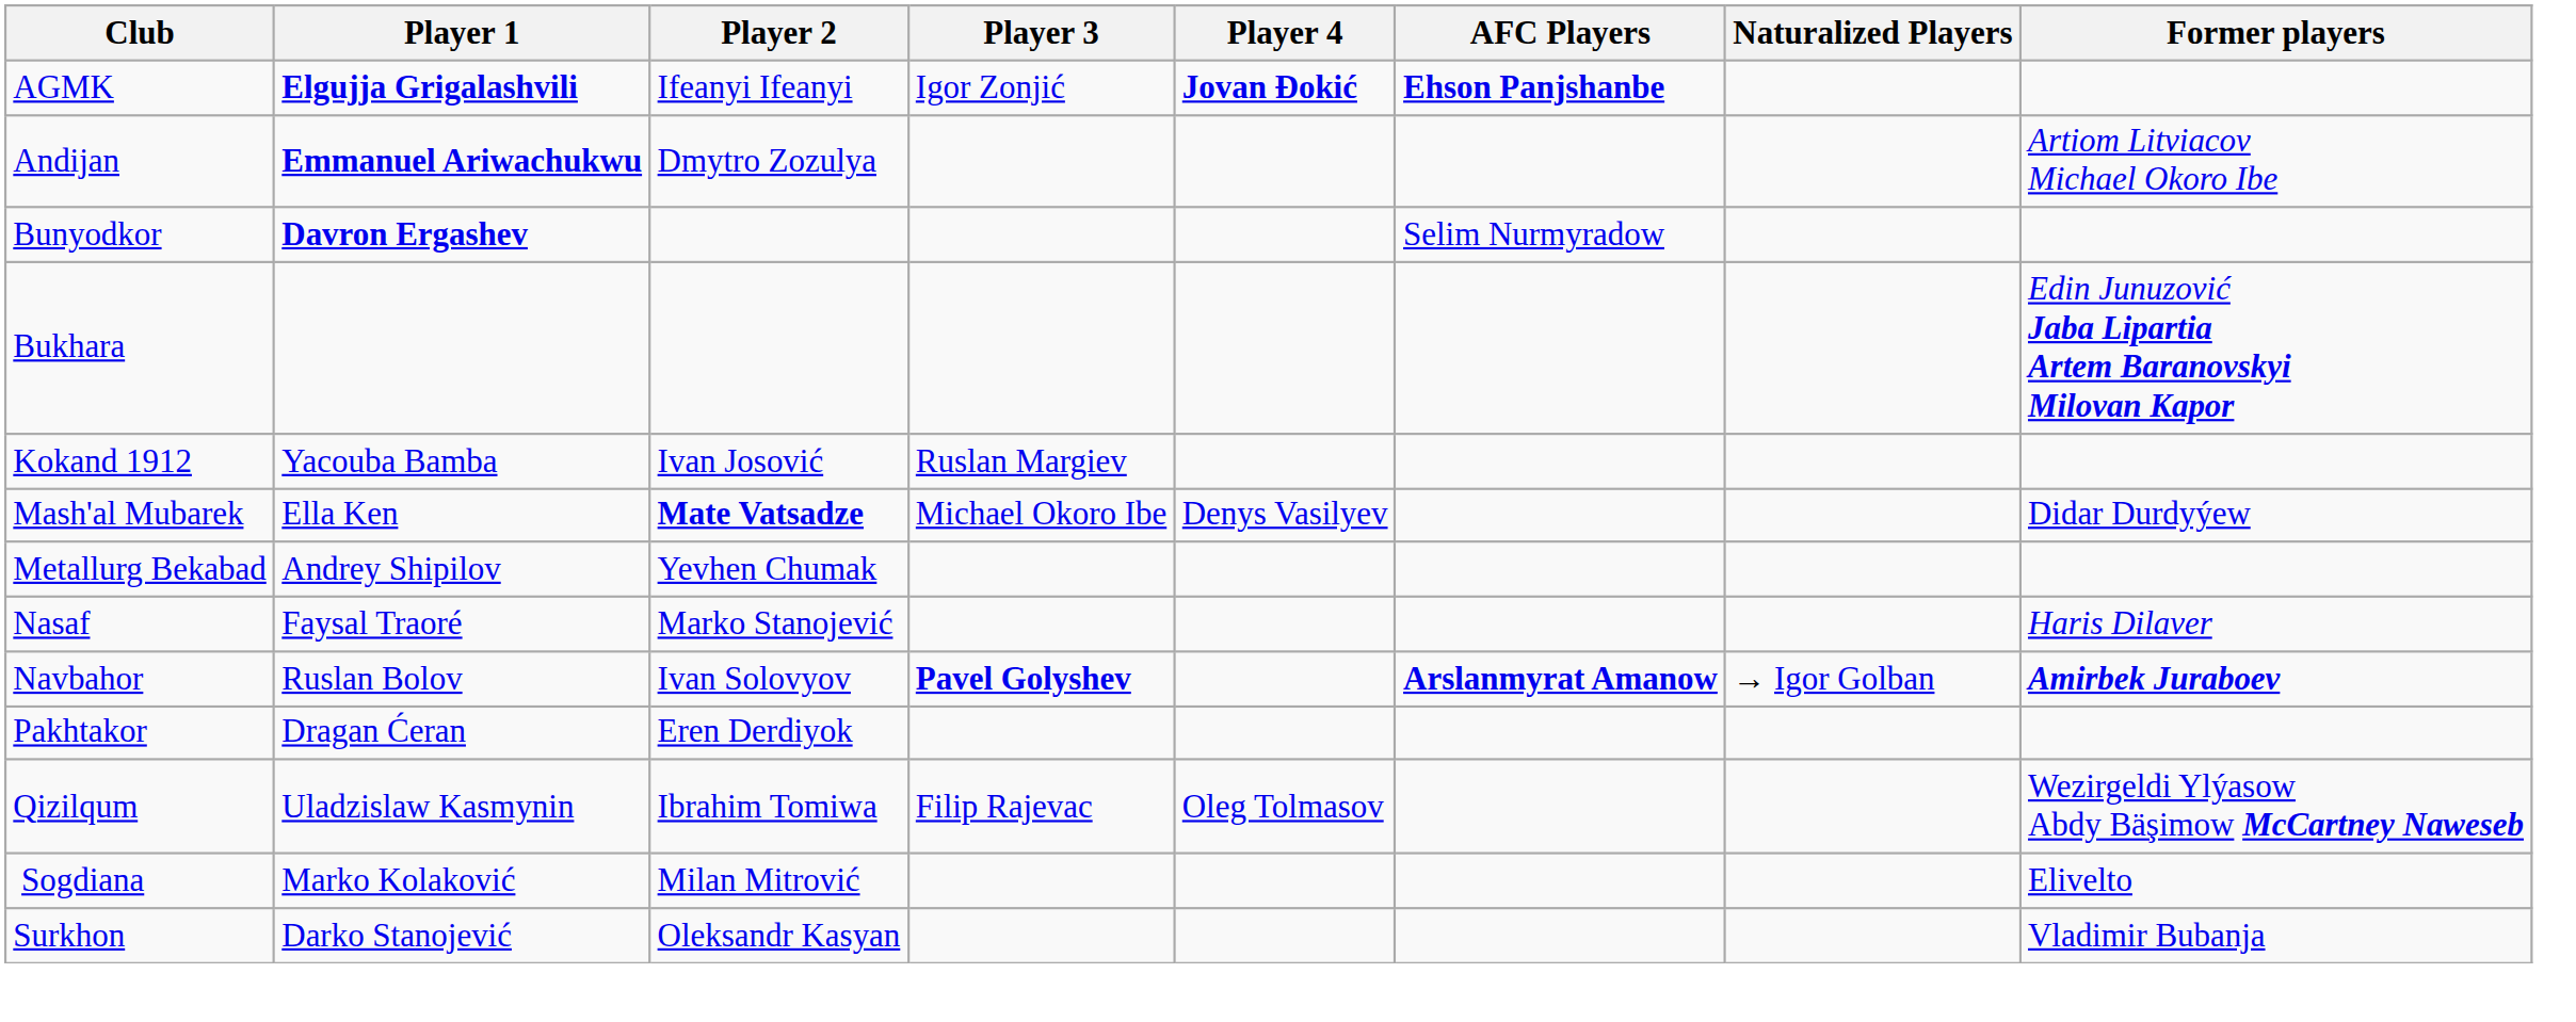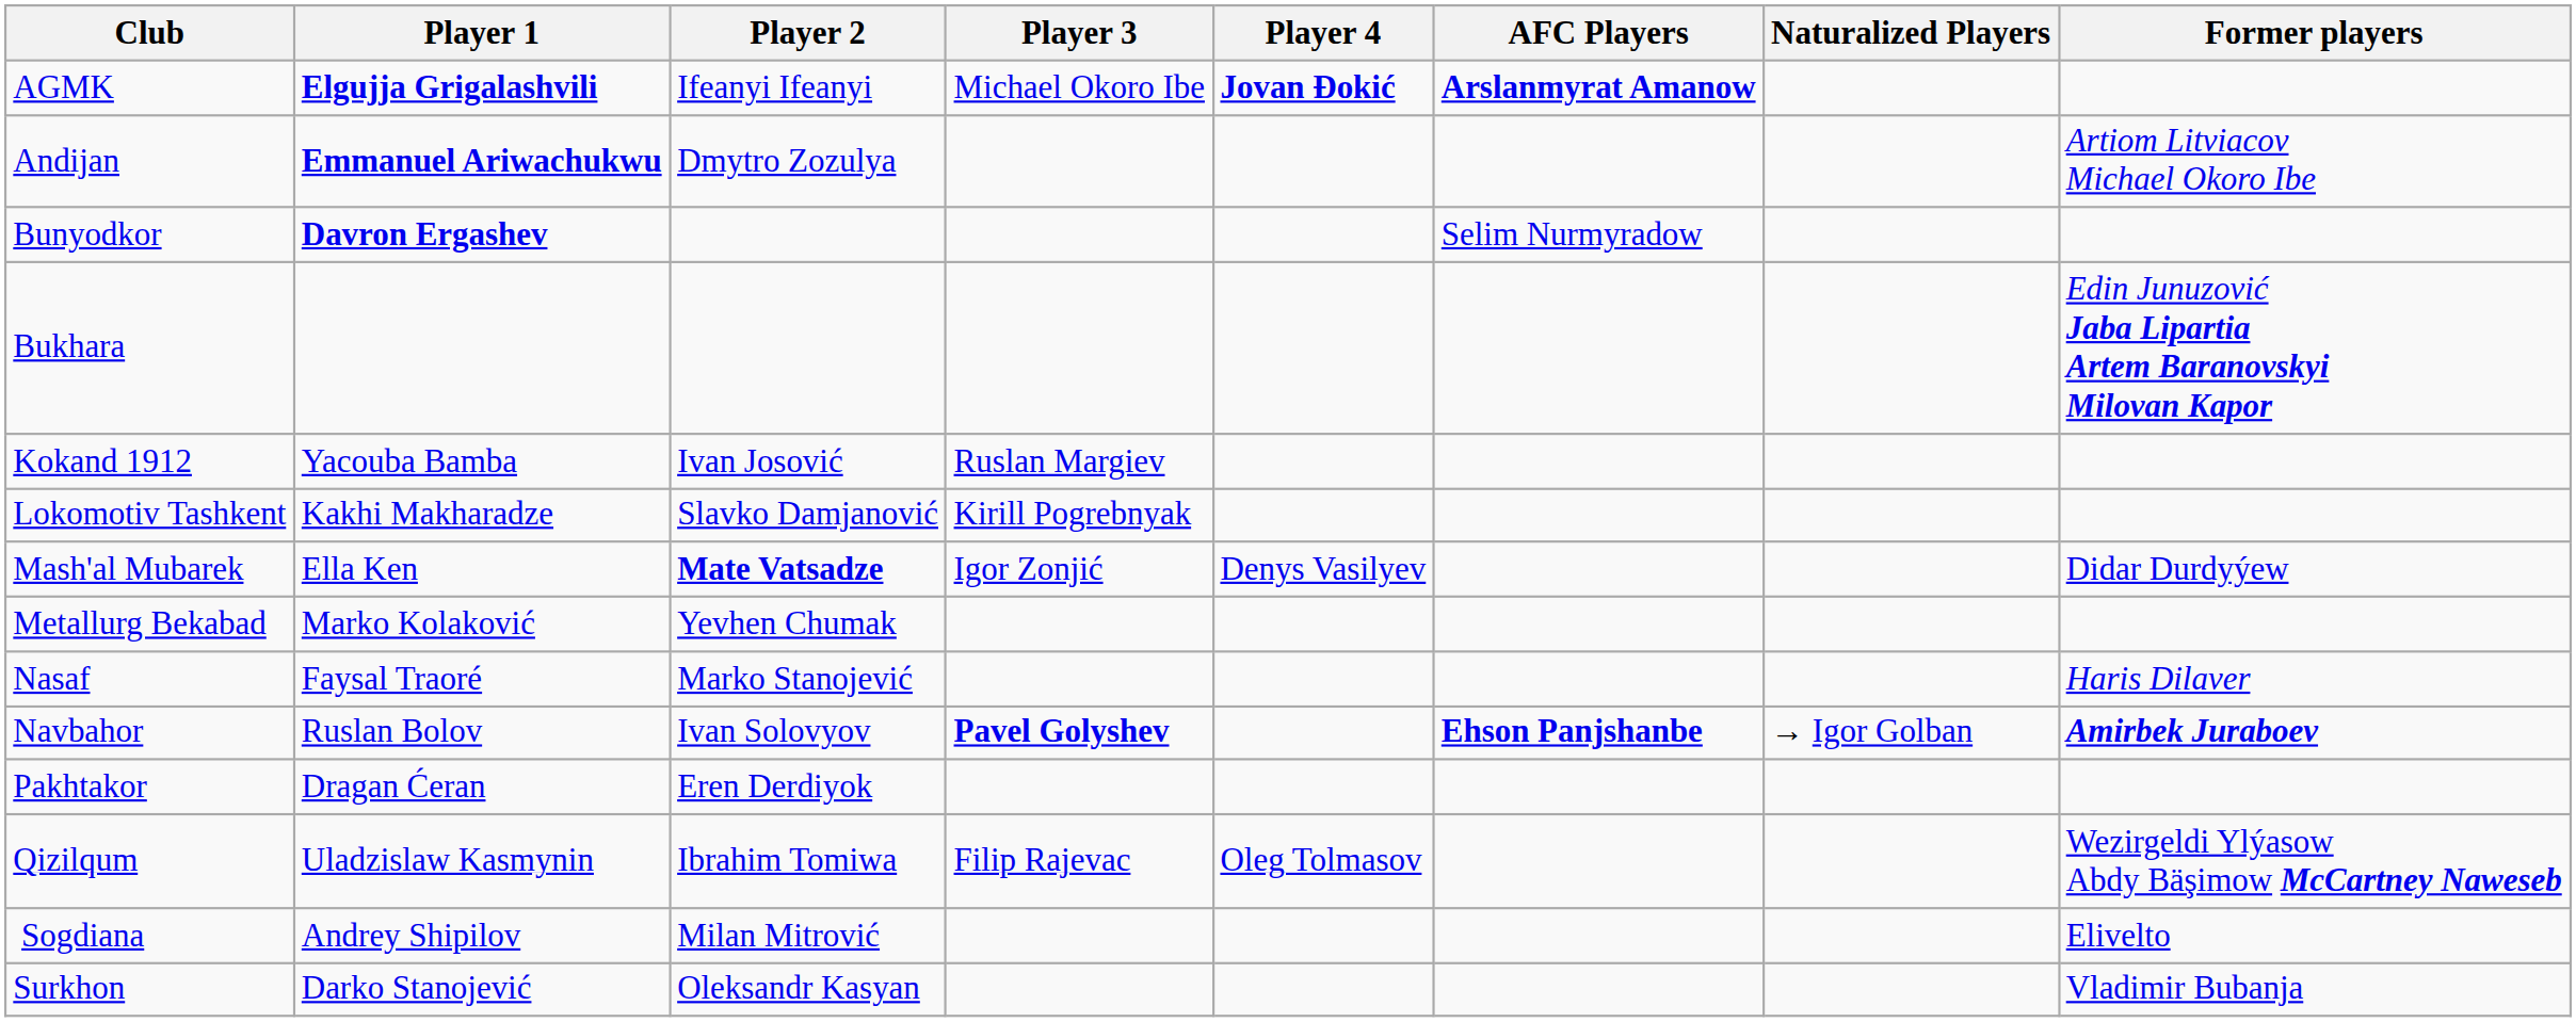AGMK | Player 3: Igor Zonjić -> Michael Okoro Ibe
AGMK | AFC Players: Ehson Panjshanbe -> Arslanmyrat Amanow
+ row: Lokomotiv Tashkent | Kakhi Makharadze | Slavko Damjanović | Kirill Pogrebnyak
Mash'al Mubarek | Player 3: Michael Okoro Ibe -> Igor Zonjić
Metallurg Bekabad | Player 1: Andrey Shipilov -> Marko Kolaković
Navbahor | AFC Players: Arslanmyrat Amanow -> Ehson Panjshanbe
Sogdiana | Player 1: Marko Kolaković -> Andrey Shipilov
